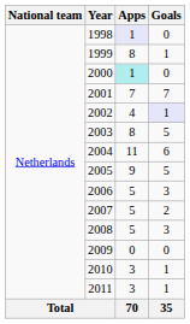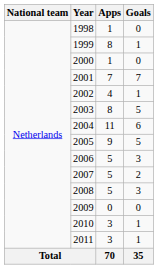1998 | Apps: lavender background -> no background
2000 | Apps: paleturquoise background -> no background
2002 | Goals: lavender background -> no background
